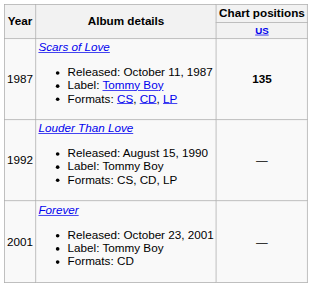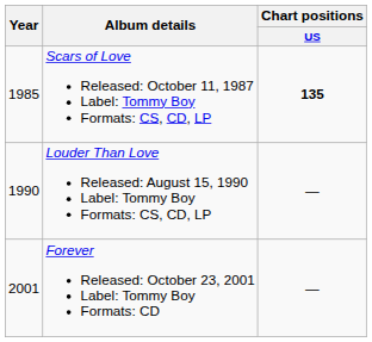row 3 | Year: 1987 -> 1985
row 4 | Year: 1992 -> 1990
